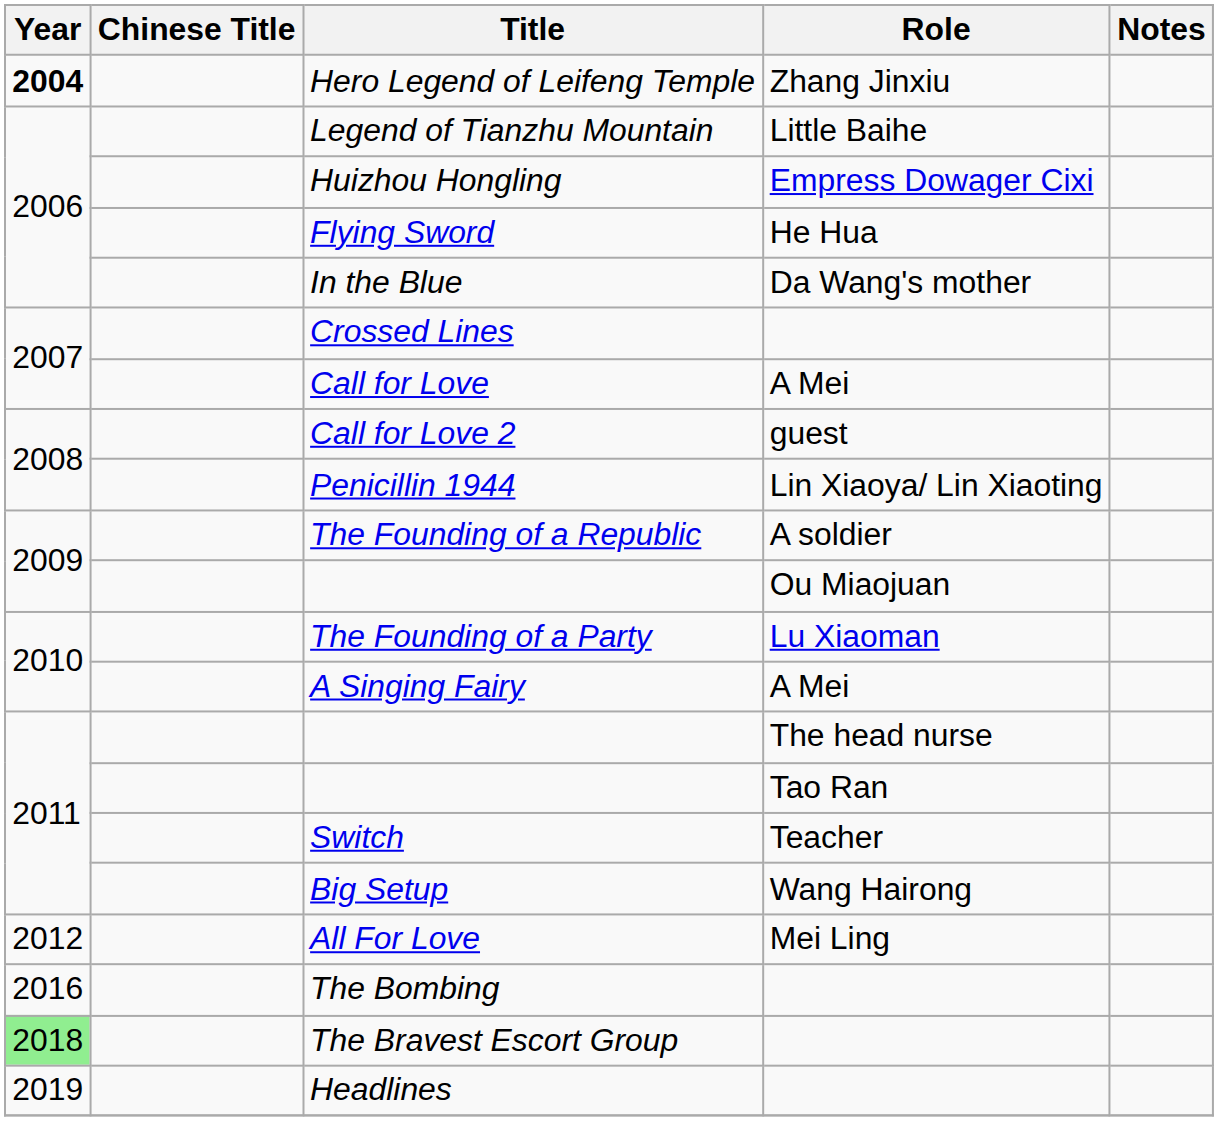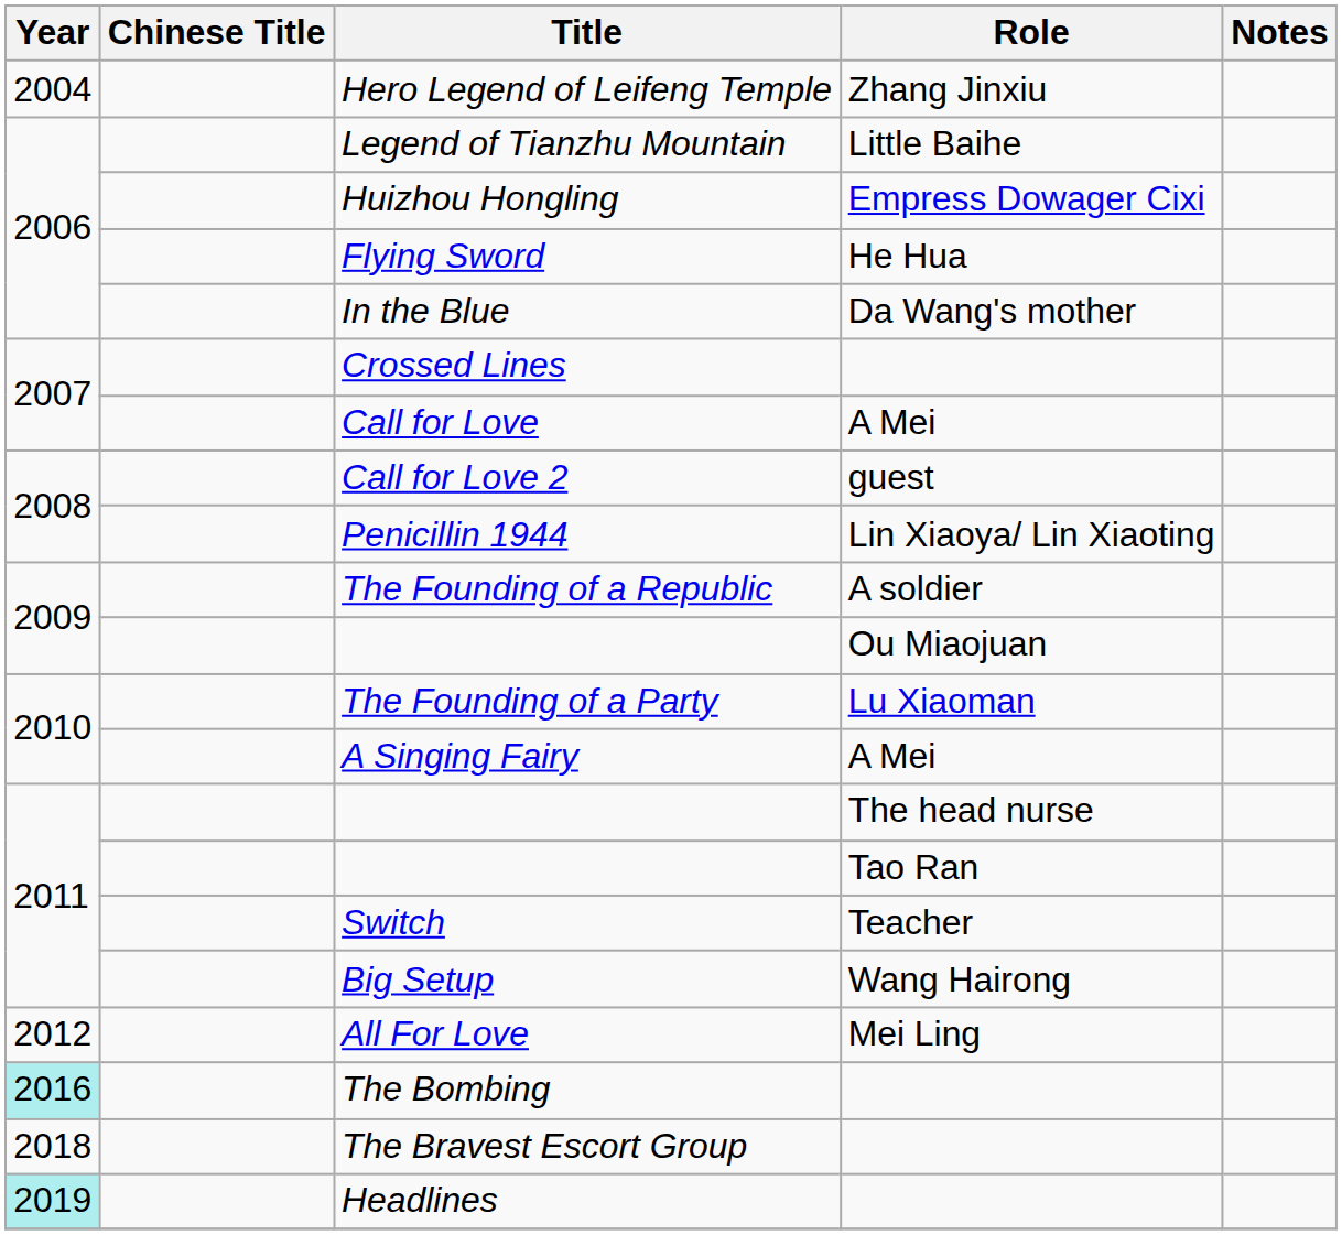Hero Legend of Leifeng Temple | Year: bold -> normal
The Bombing | Year: no background -> paleturquoise background
The Bravest Escort Group | Year: lightgreen background -> no background
Headlines | Year: no background -> paleturquoise background
